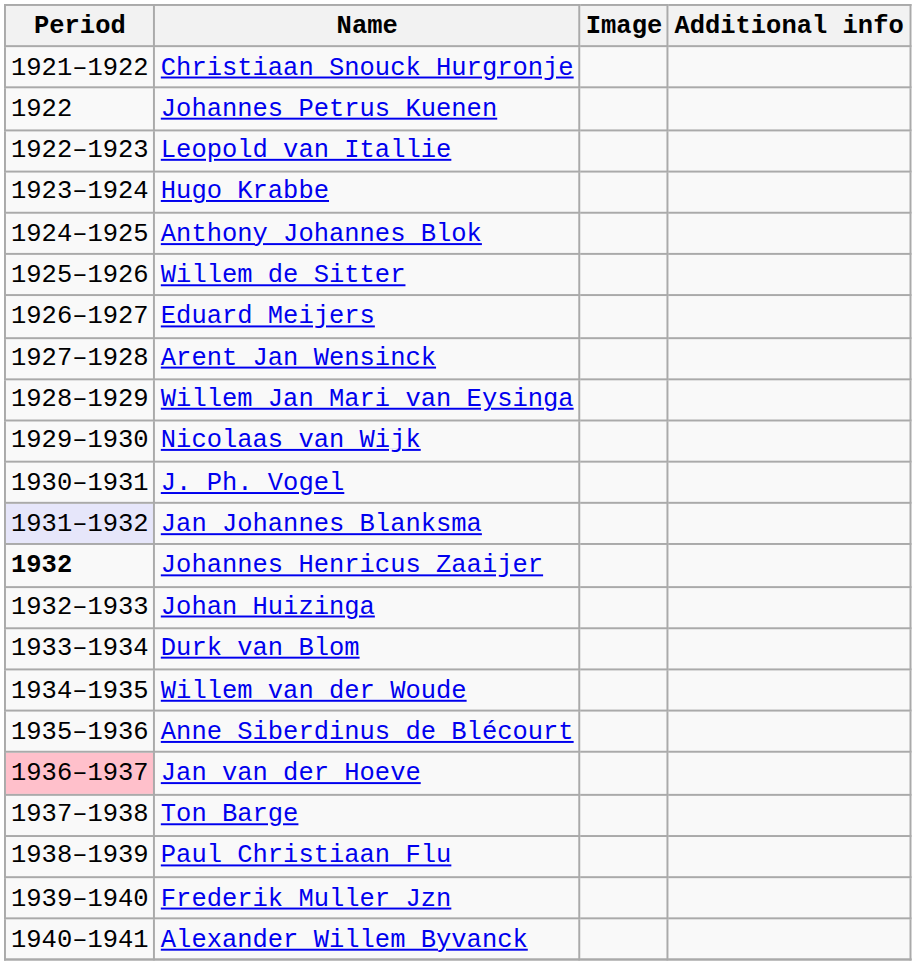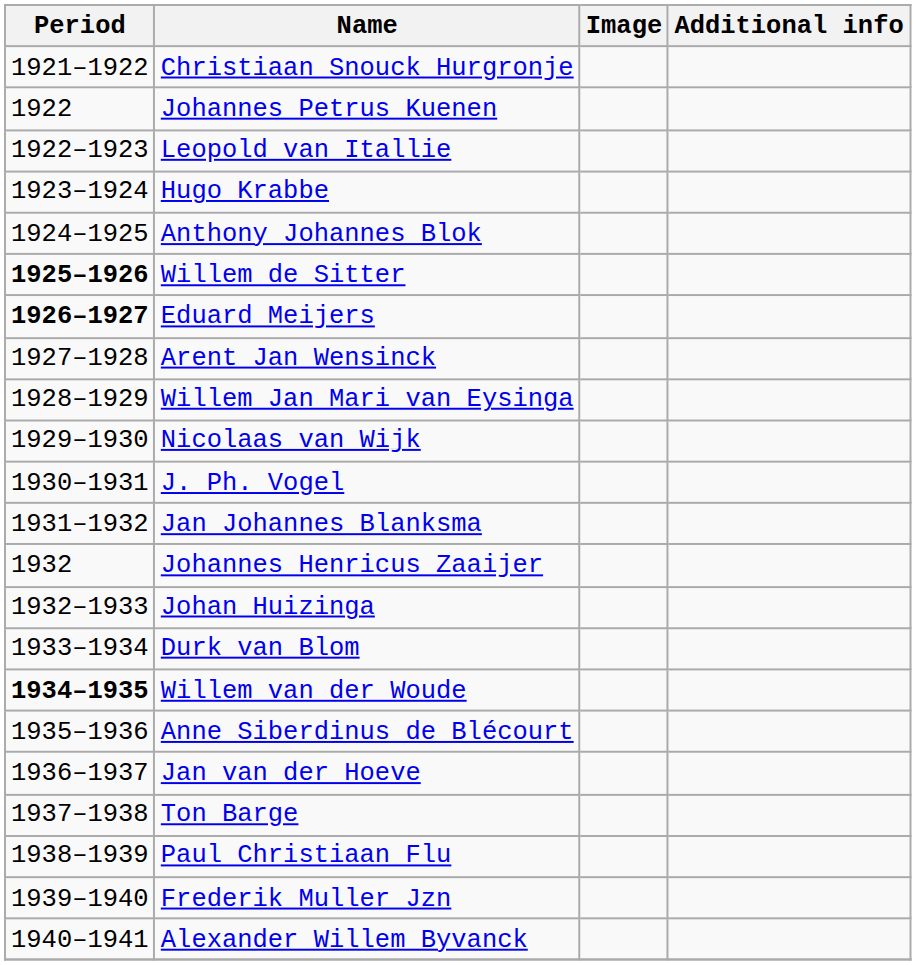Willem de Sitter | Period: normal -> bold
Eduard Meijers | Period: normal -> bold
Jan Johannes Blanksma | Period: lavender background -> no background
Johannes Henricus Zaaijer | Period: bold -> normal
Willem van der Woude | Period: normal -> bold
Jan van der Hoeve | Period: pink background -> no background
